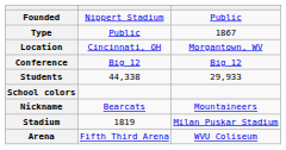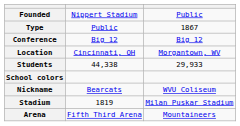rows swapped: Location <-> Conference
Nickname | column 3: Mountaineers -> WVU Coliseum
Arena | column 3: WVU Coliseum -> Mountaineers
